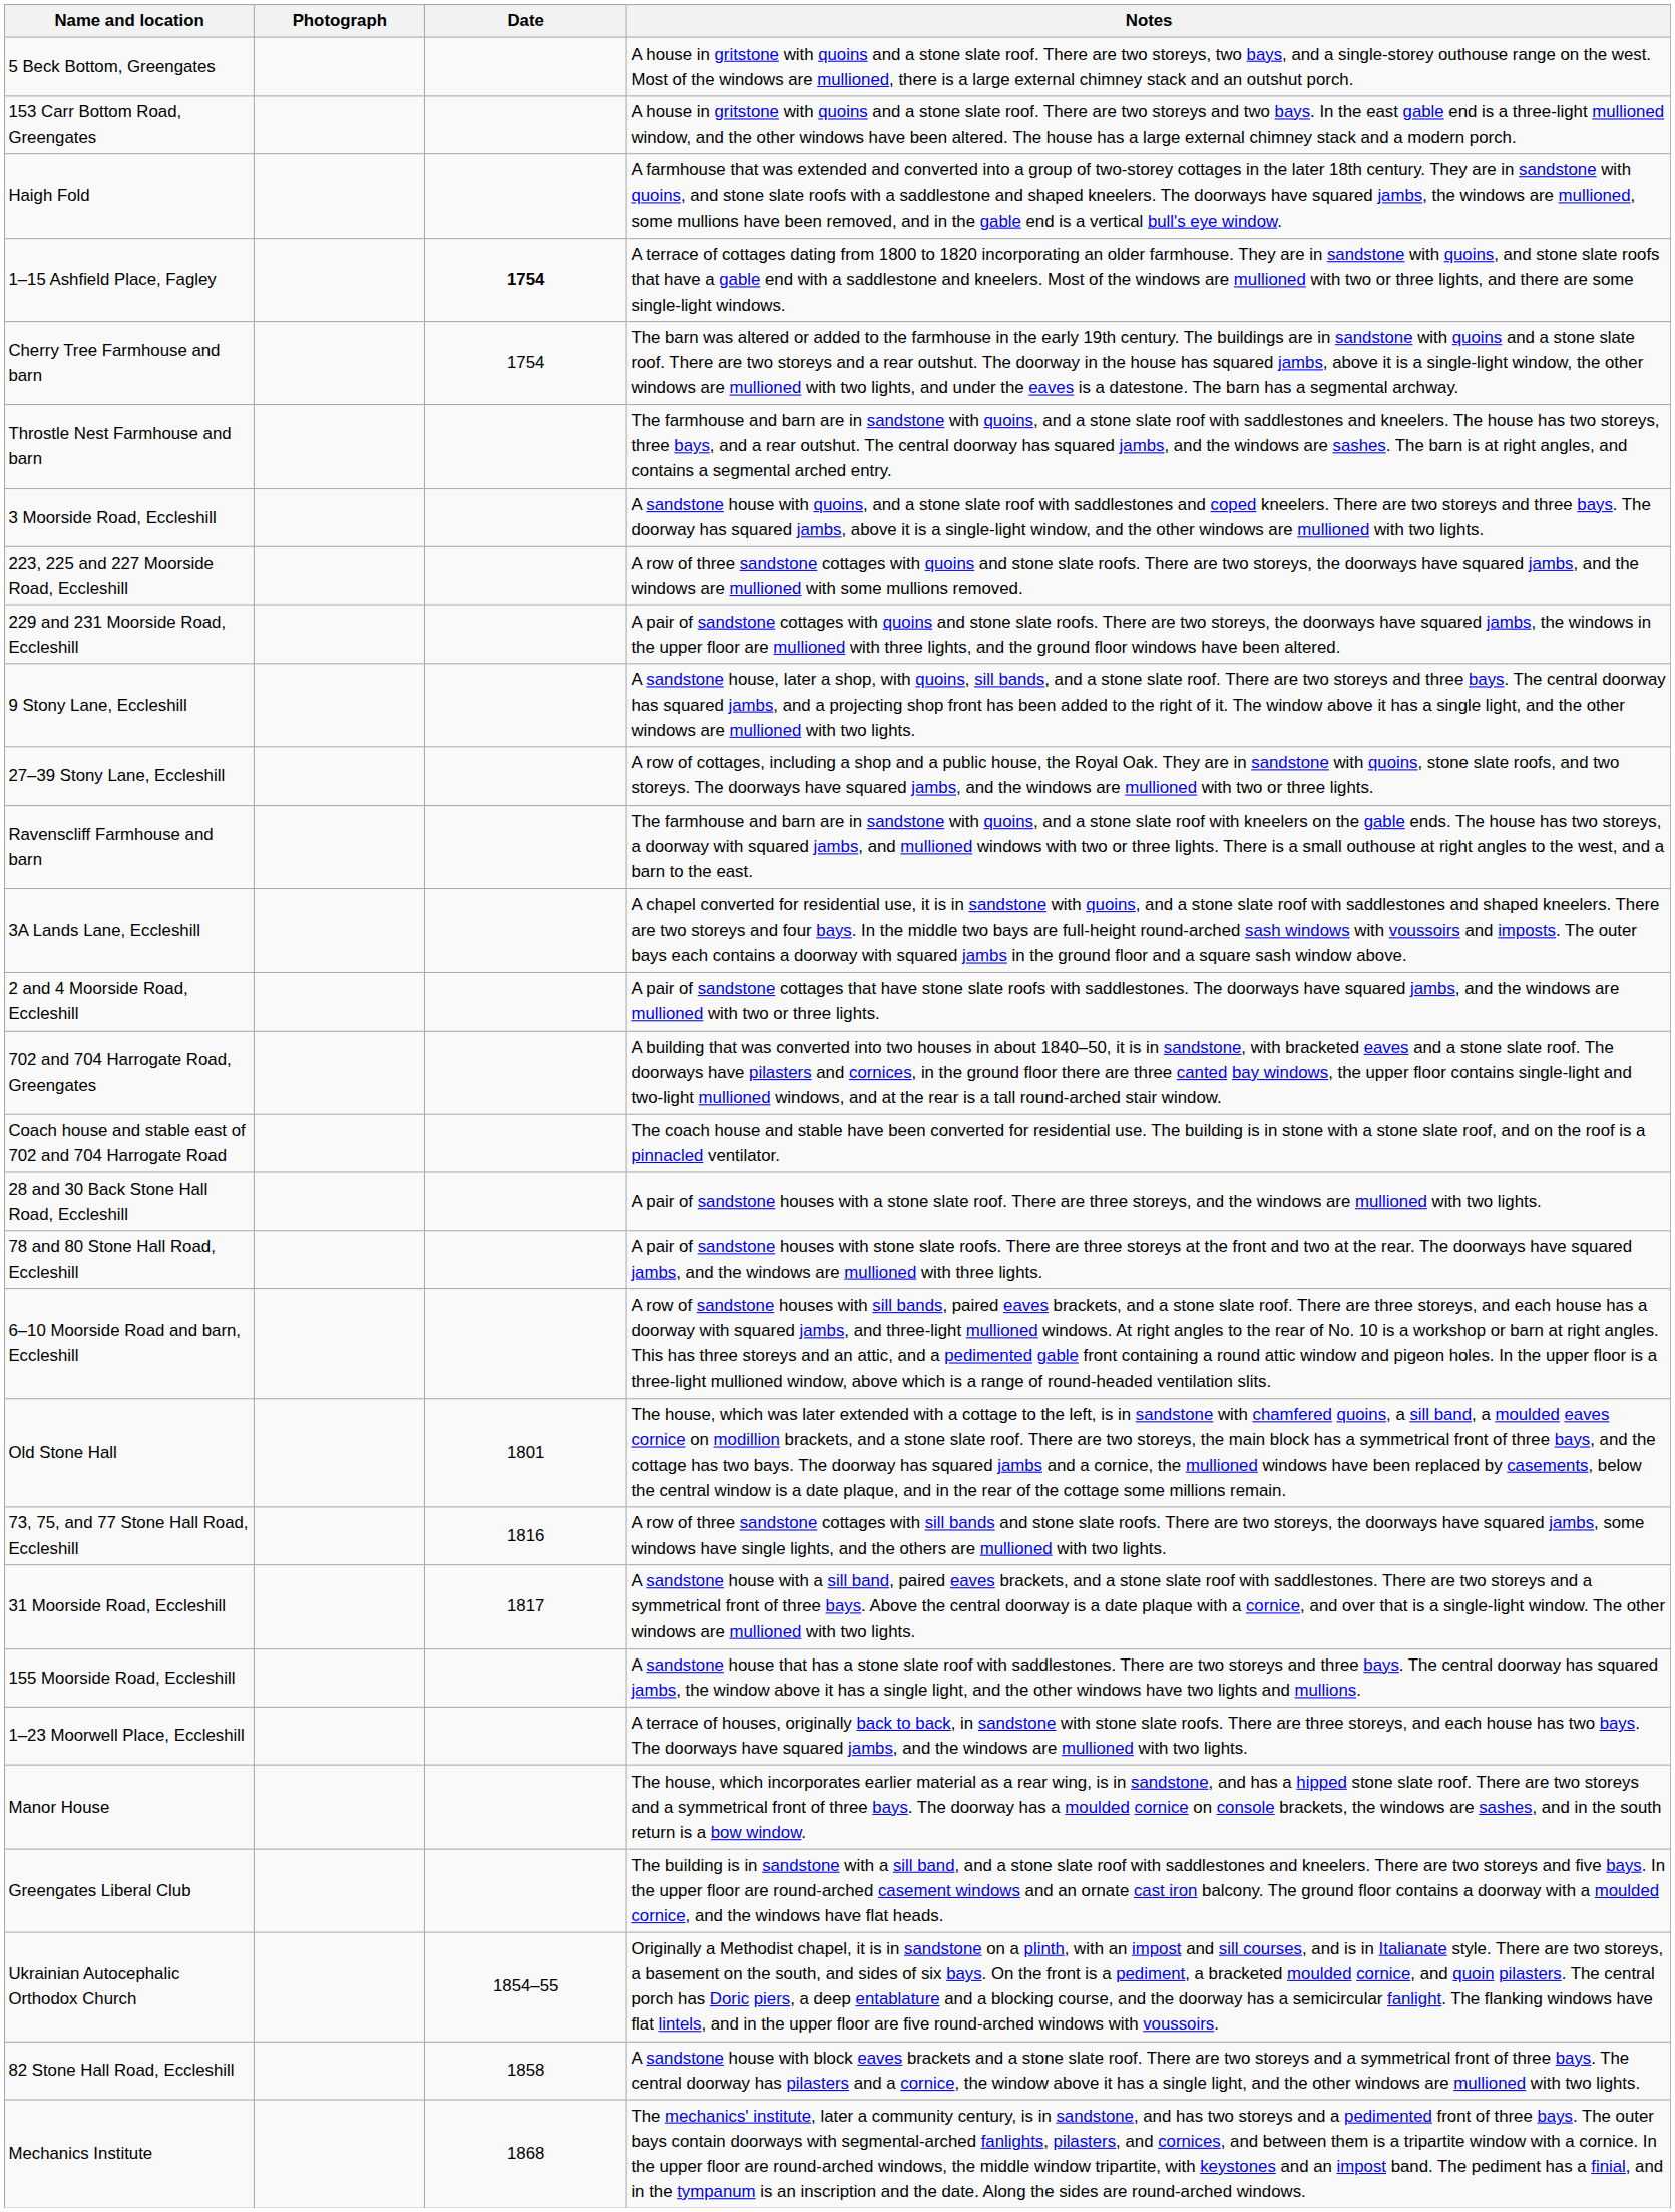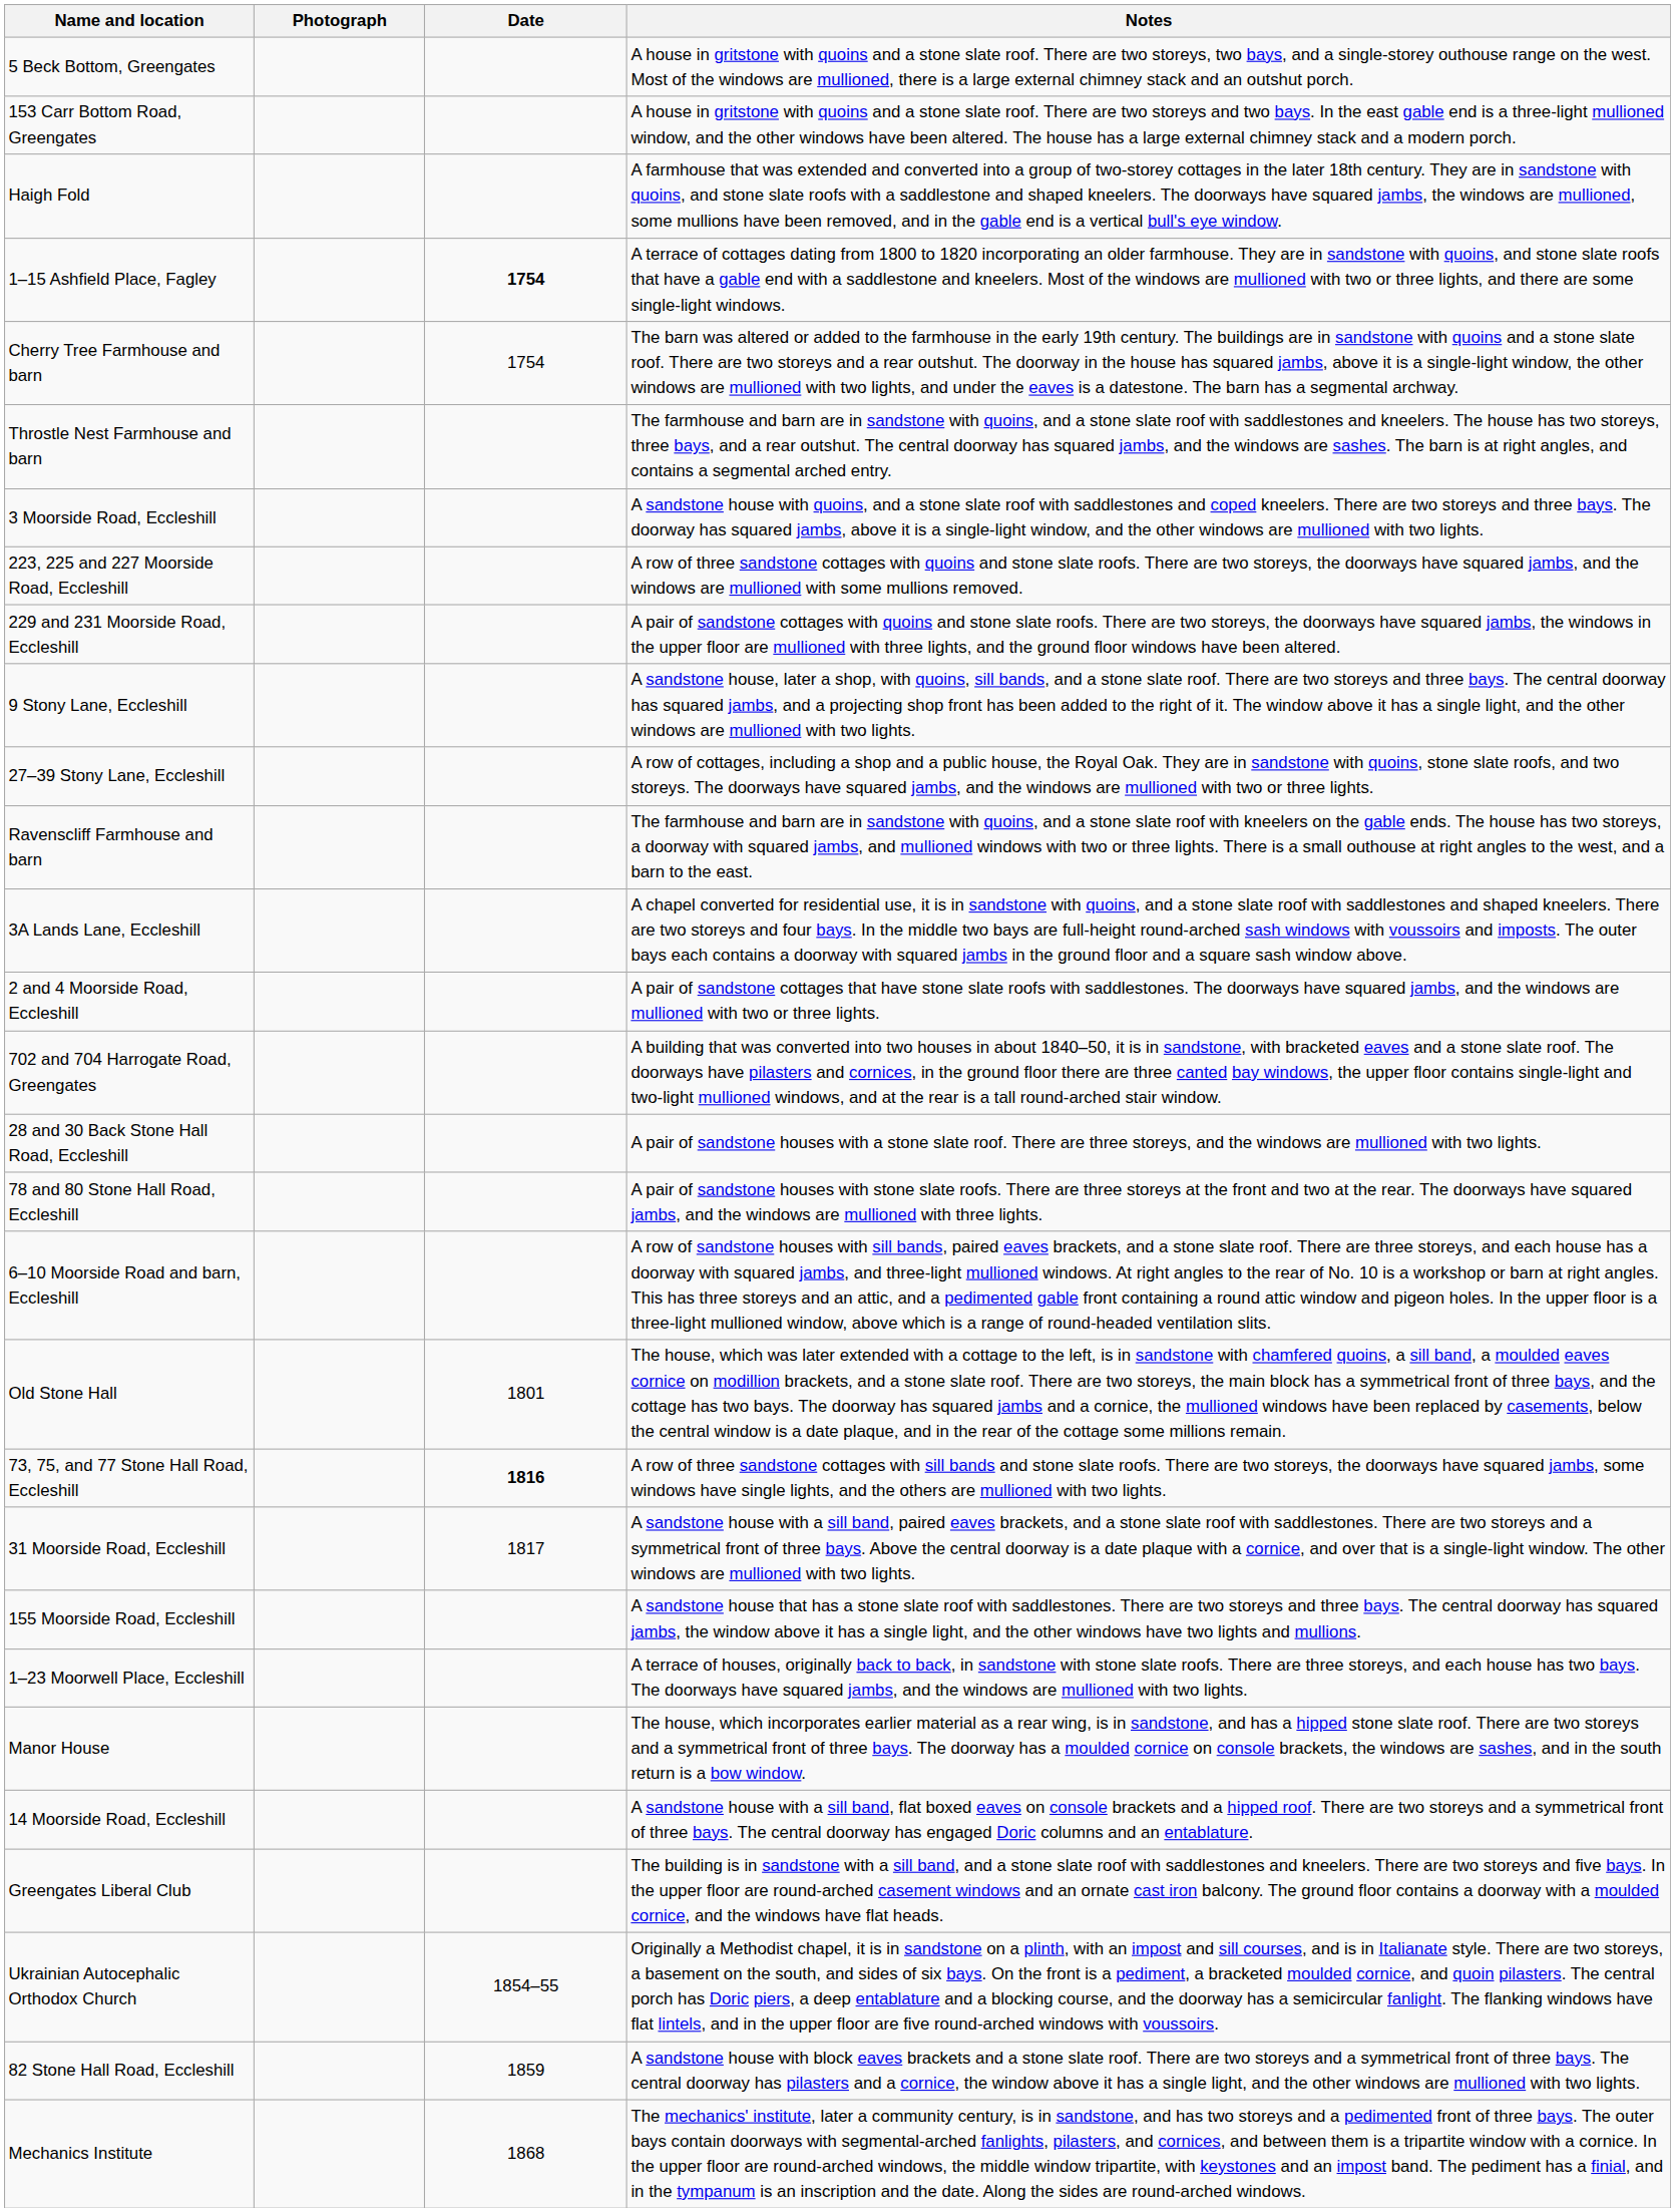- row: Coach house and stable east of 702 and 704 Harrogate Road | The coach house and stable have been converted for residential use. The building is in stone with a stone slate roof, and on the roof is a pinnacled ventilator.
73, 75, and 77 Stone Hall Road, Eccleshill | Date: normal -> bold
+ row: 14 Moorside Road, Eccleshill | A sandstone house with a sill band, flat boxed eaves on console brackets and a hipped roof. There are two storeys and a symmetrical front of three bays. The central doorway has engaged Doric columns and an entablature.
82 Stone Hall Road, Eccleshill | Date: 1858 -> 1859
